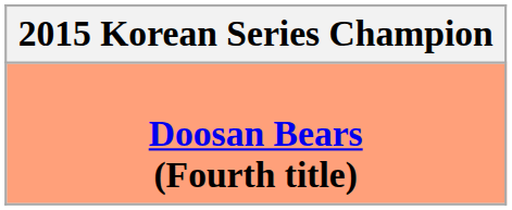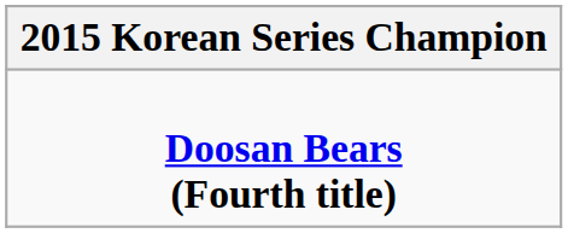row 2 | column 1: lightsalmon background -> no background
